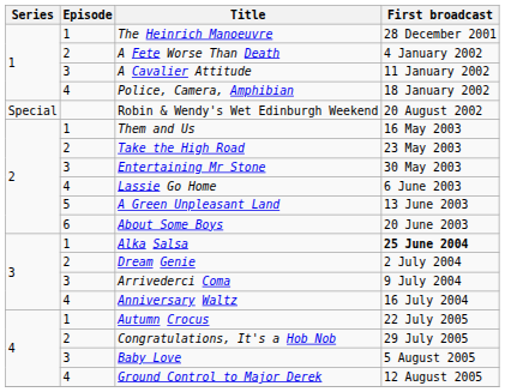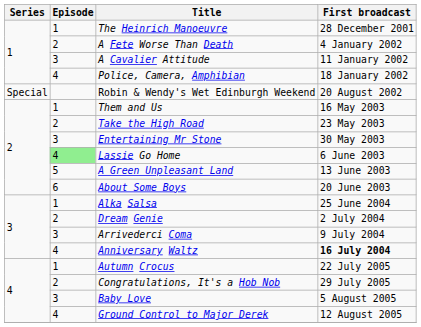Lassie Go Home | Episode: no background -> lightgreen background
Alka Salsa | First broadcast: bold -> normal
Anniversary Waltz | First broadcast: normal -> bold
